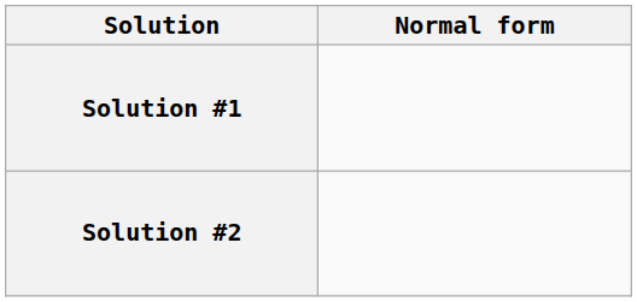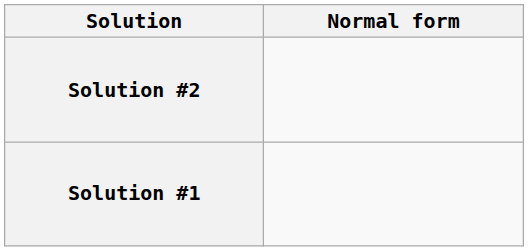rows swapped: Solution #1 <-> Solution #2
